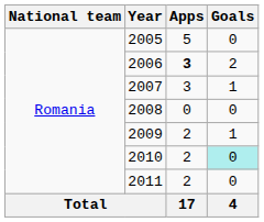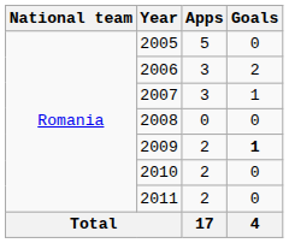2006 | Apps: bold -> normal
2009 | Goals: normal -> bold
2010 | Goals: paleturquoise background -> no background
